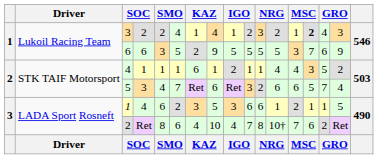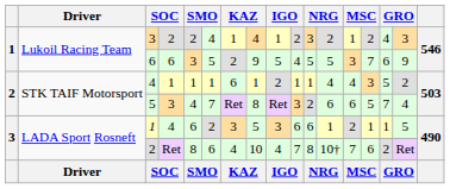row 2 | column 14: bold -> normal
row 3 | column 10: 5 -> 4
row 5 | column 8: 6 -> 8
